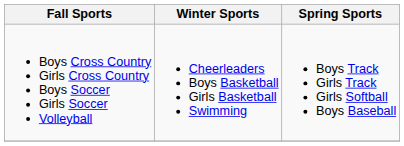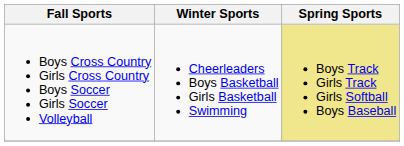row 2 | Spring Sports: no background -> khaki background
